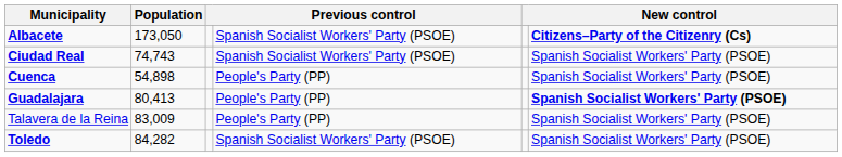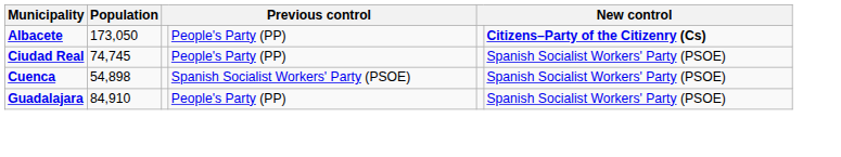Albacete | column 4: Spanish Socialist Workers' Party (PSOE) -> People's Party (PP)
Ciudad Real | Population: 74,743 -> 74,745
Ciudad Real | column 4: Spanish Socialist Workers' Party (PSOE) -> People's Party (PP)
Cuenca | column 4: People's Party (PP) -> Spanish Socialist Workers' Party (PSOE)
Guadalajara | Population: 80,413 -> 84,910
Guadalajara | column 6: bold -> normal
- row: Talavera de la Reina | 83,009 | People's Party (PP) | Spanish Socialist Workers' Party (PSOE)
- row: Toledo | 84,282 | Spanish Socialist Workers' Party (PSOE) | Spanish Socialist Workers' Party (PSOE)
